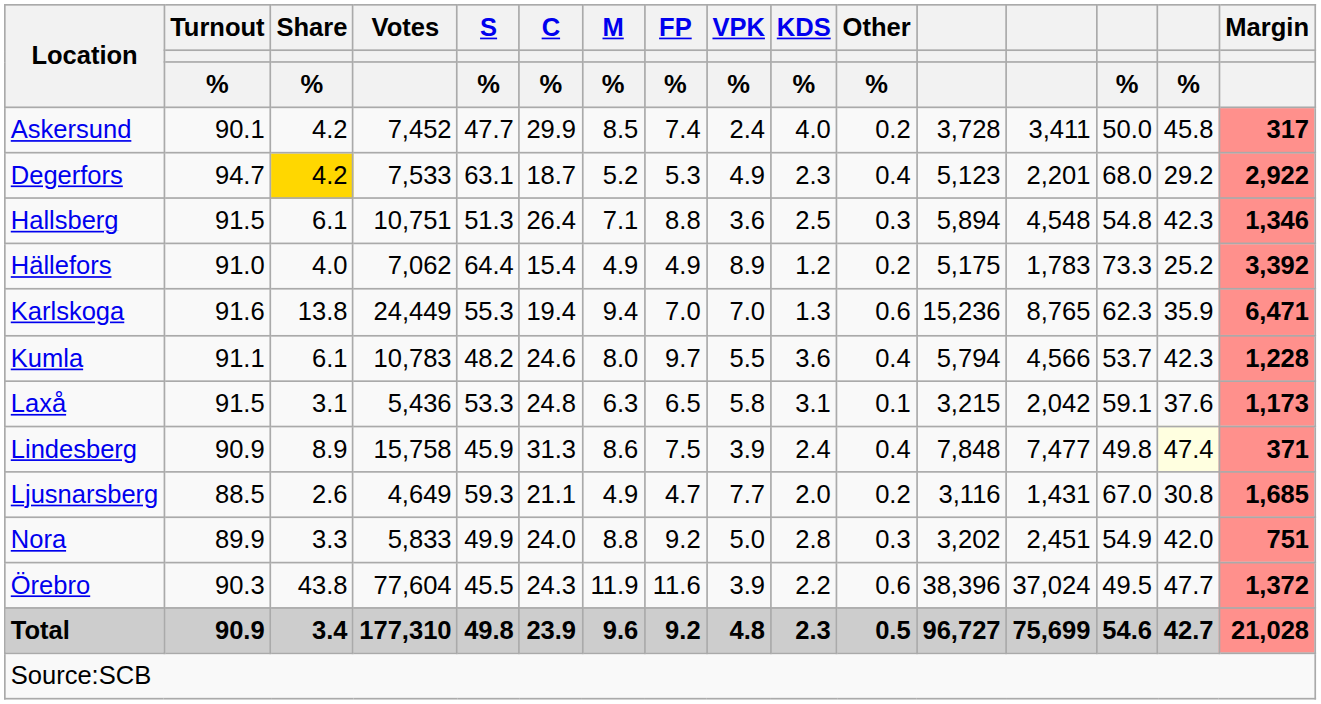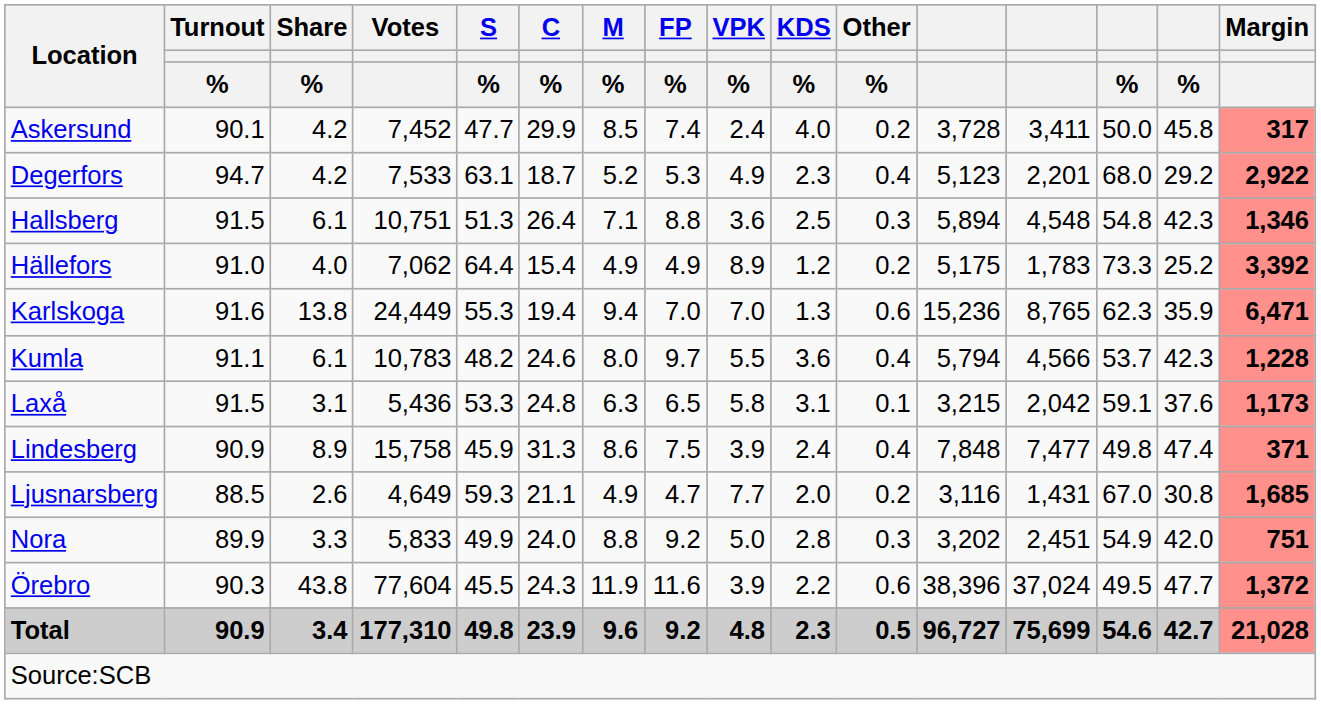Degerfors | Share / %: gold background -> no background
Lindesberg | column 15: lightyellow background -> no background
